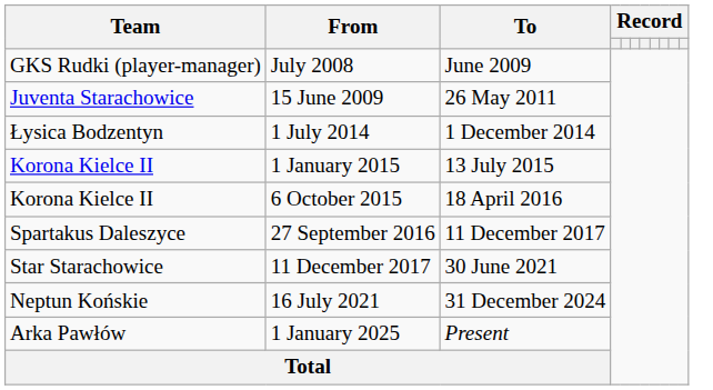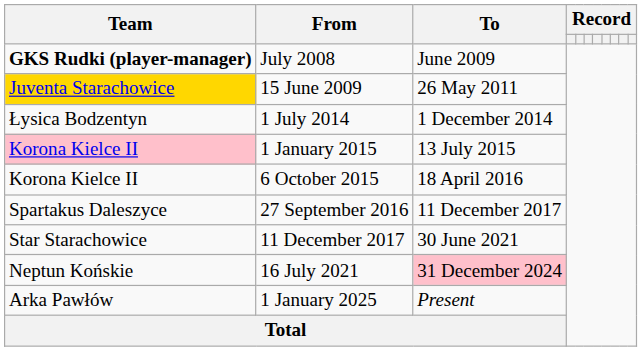July 2008 | Team: normal -> bold
15 June 2009 | Team: no background -> gold background
1 January 2015 | Team: no background -> pink background
16 July 2021 | To: no background -> pink background
